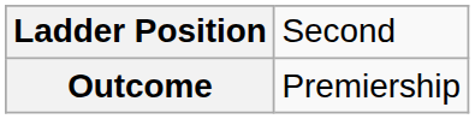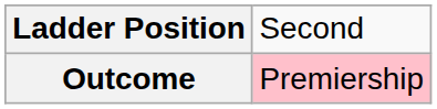Outcome | column 2: no background -> pink background
